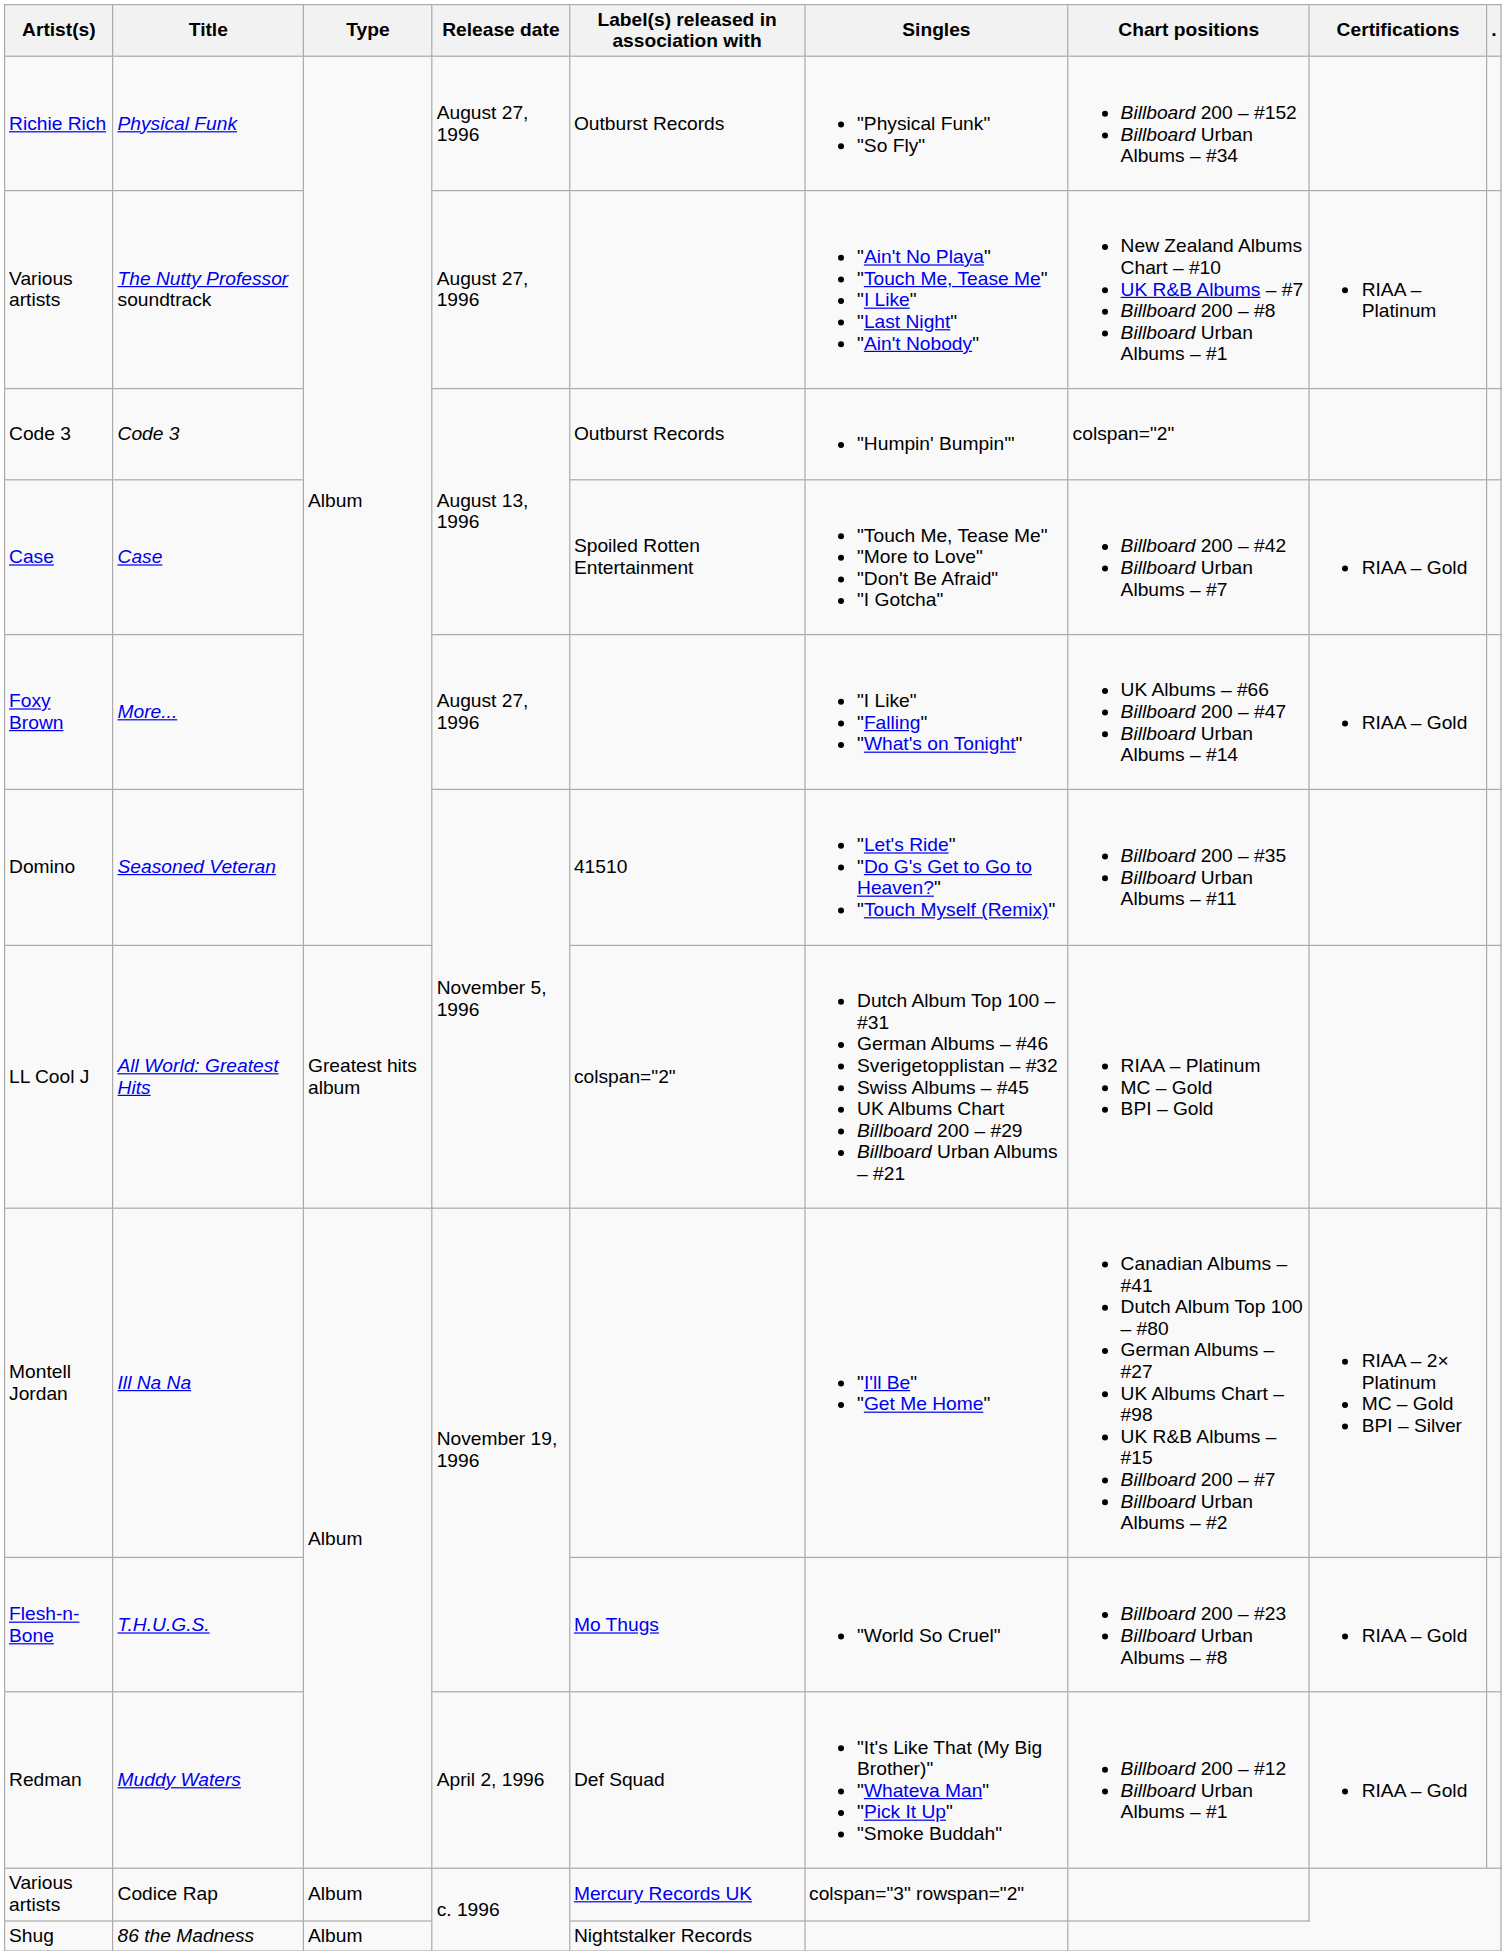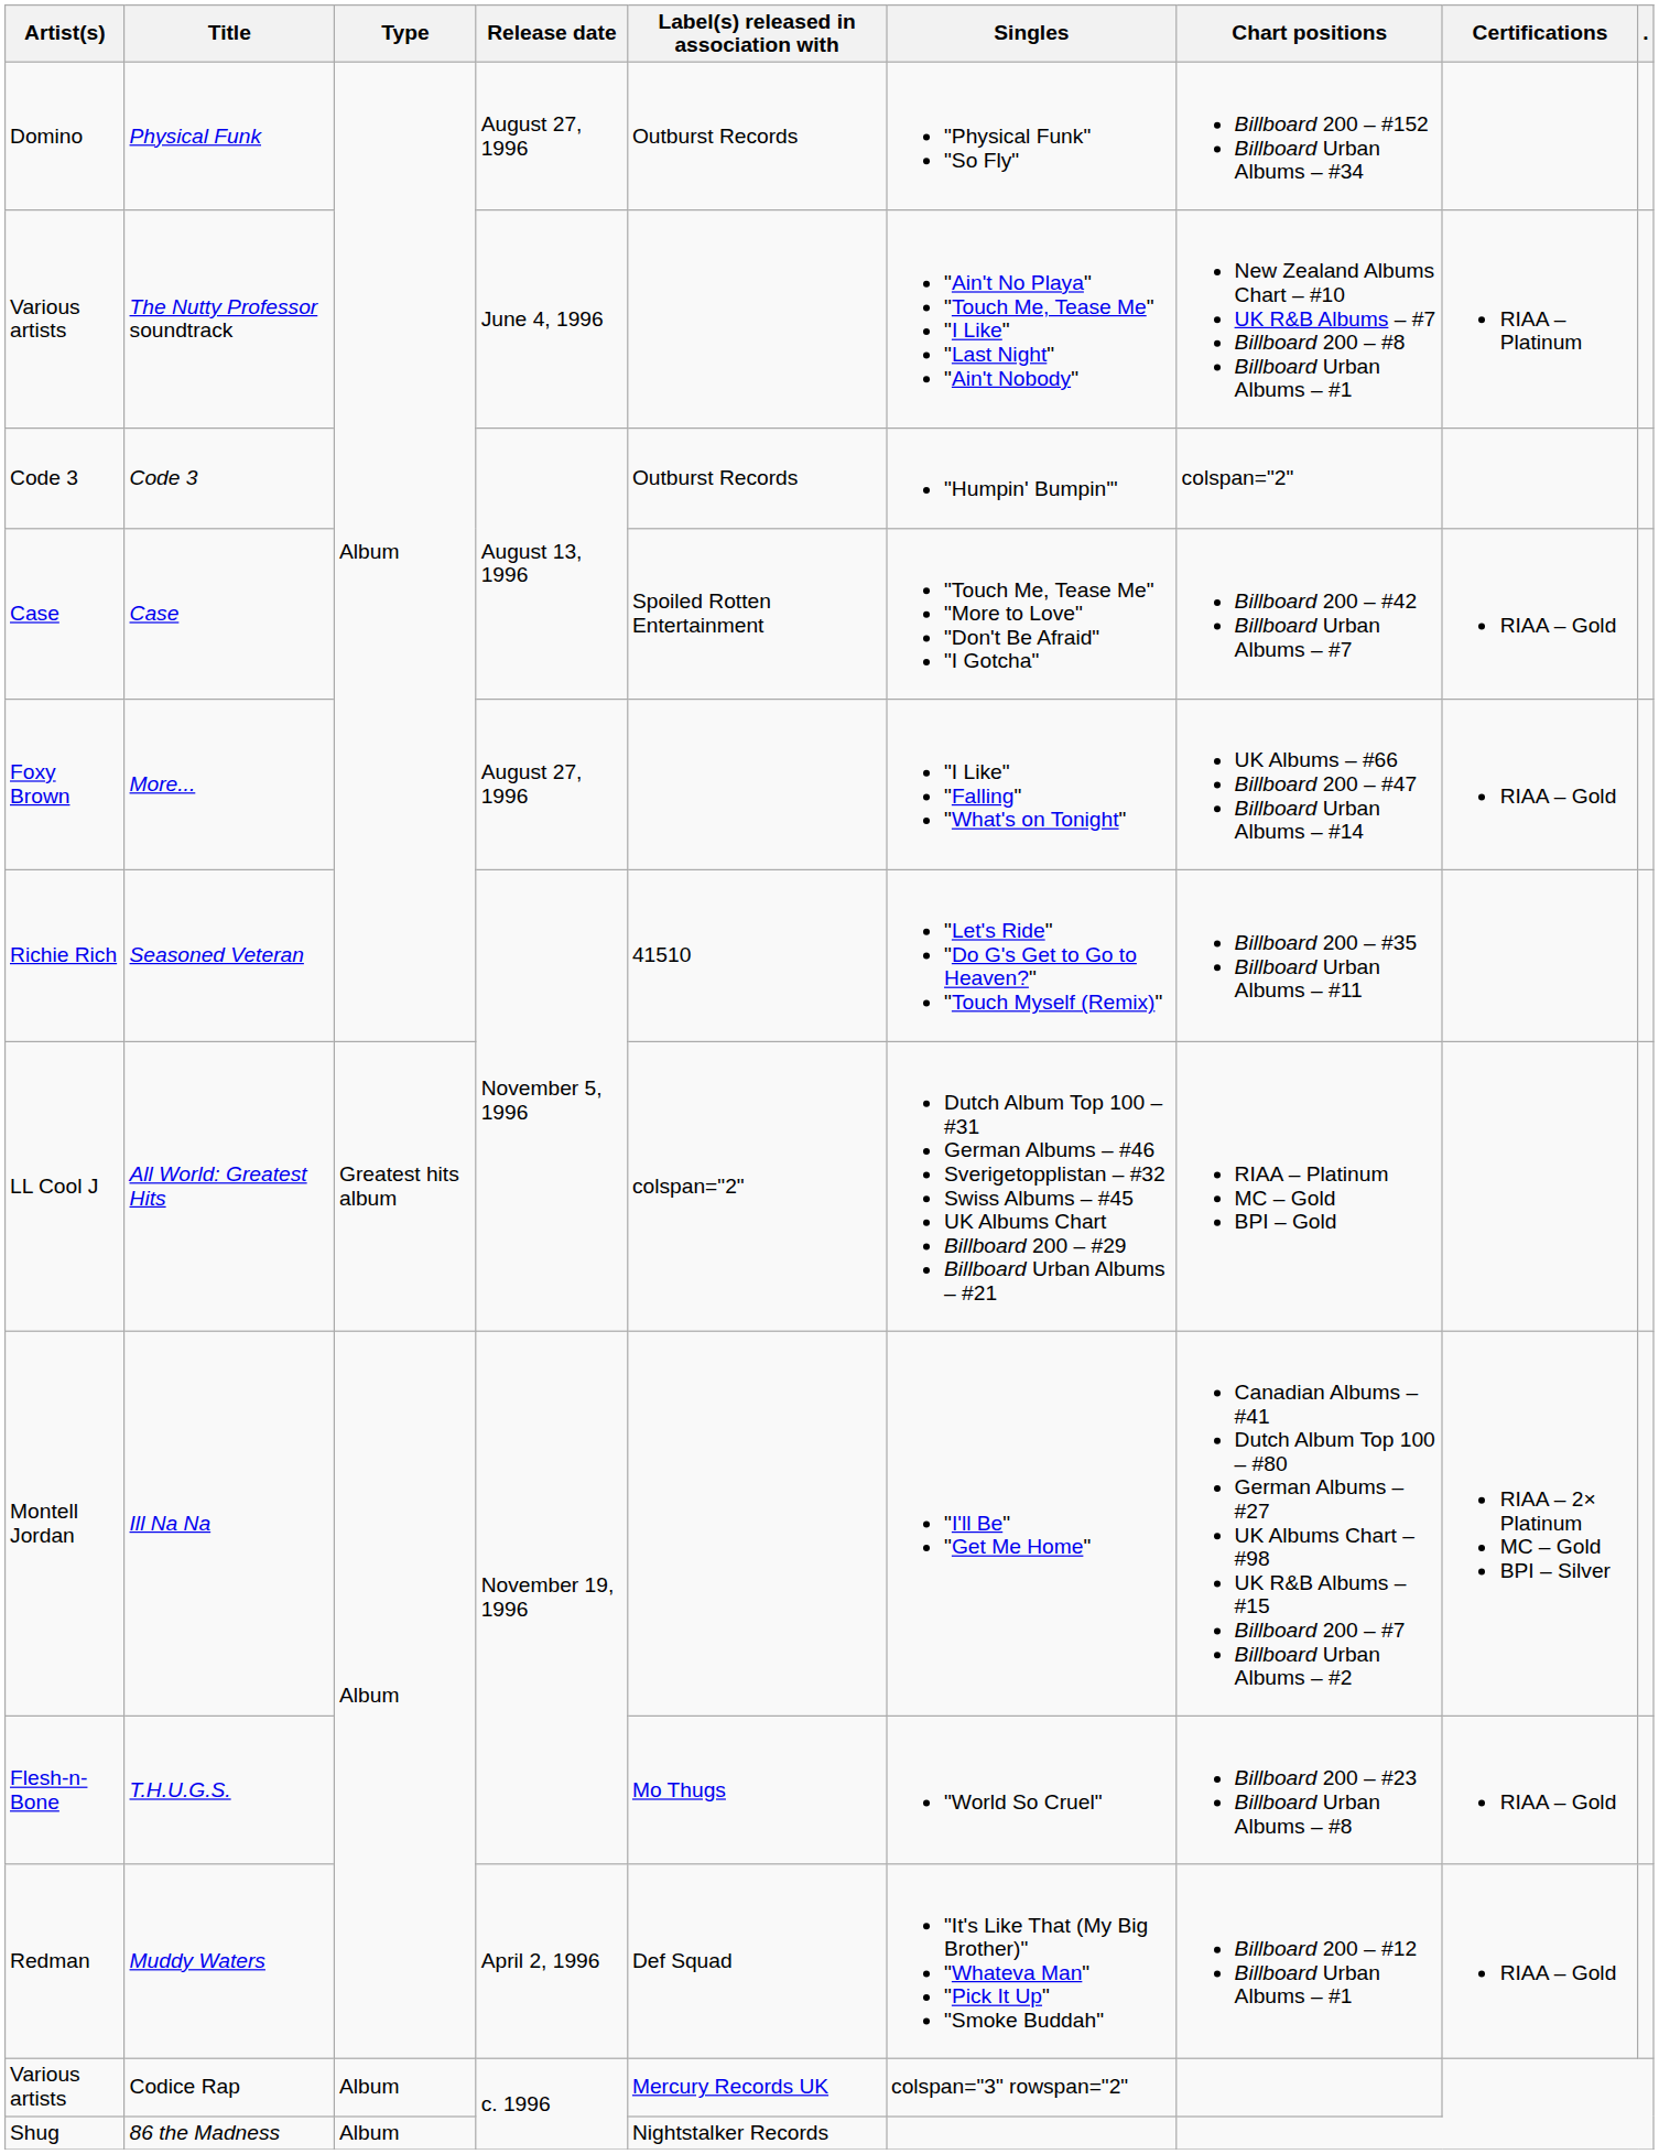Physical Funk | Artist(s): Richie Rich -> Domino
The Nutty Professor soundtrack | Release date: August 27, 1996 -> June 4, 1996
Seasoned Veteran | Artist(s): Domino -> Richie Rich
